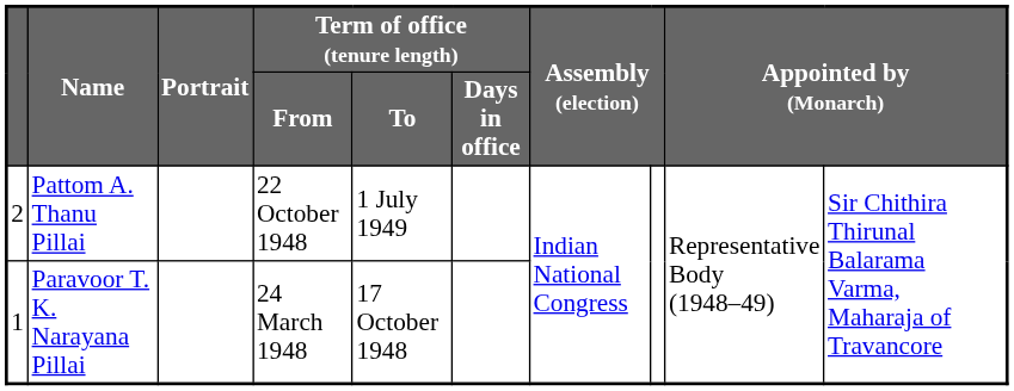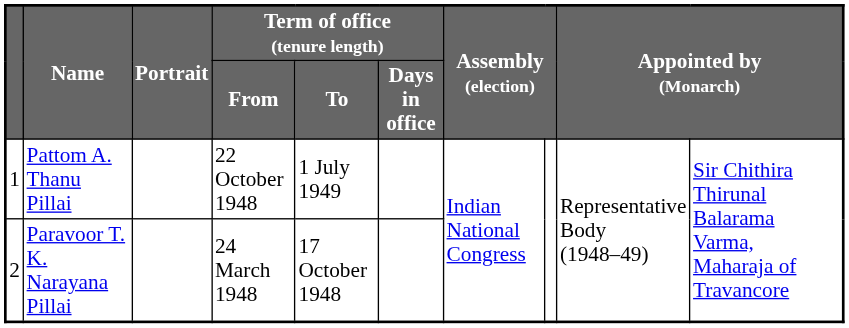Pattom A. Thanu Pillai | column 1: 2 -> 1
Paravoor T. K. Narayana Pillai | column 1: 1 -> 2
